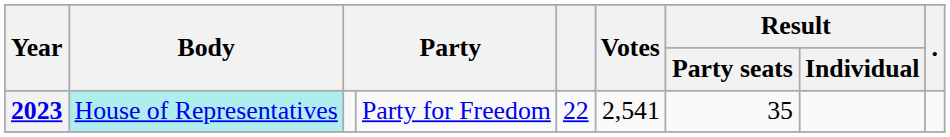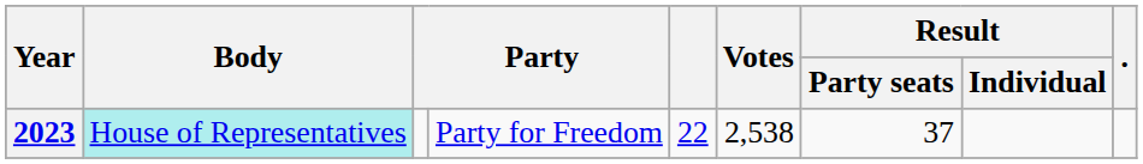2023 | Votes: 2,541 -> 2,538
2023 | Result / Party seats: 35 -> 37
